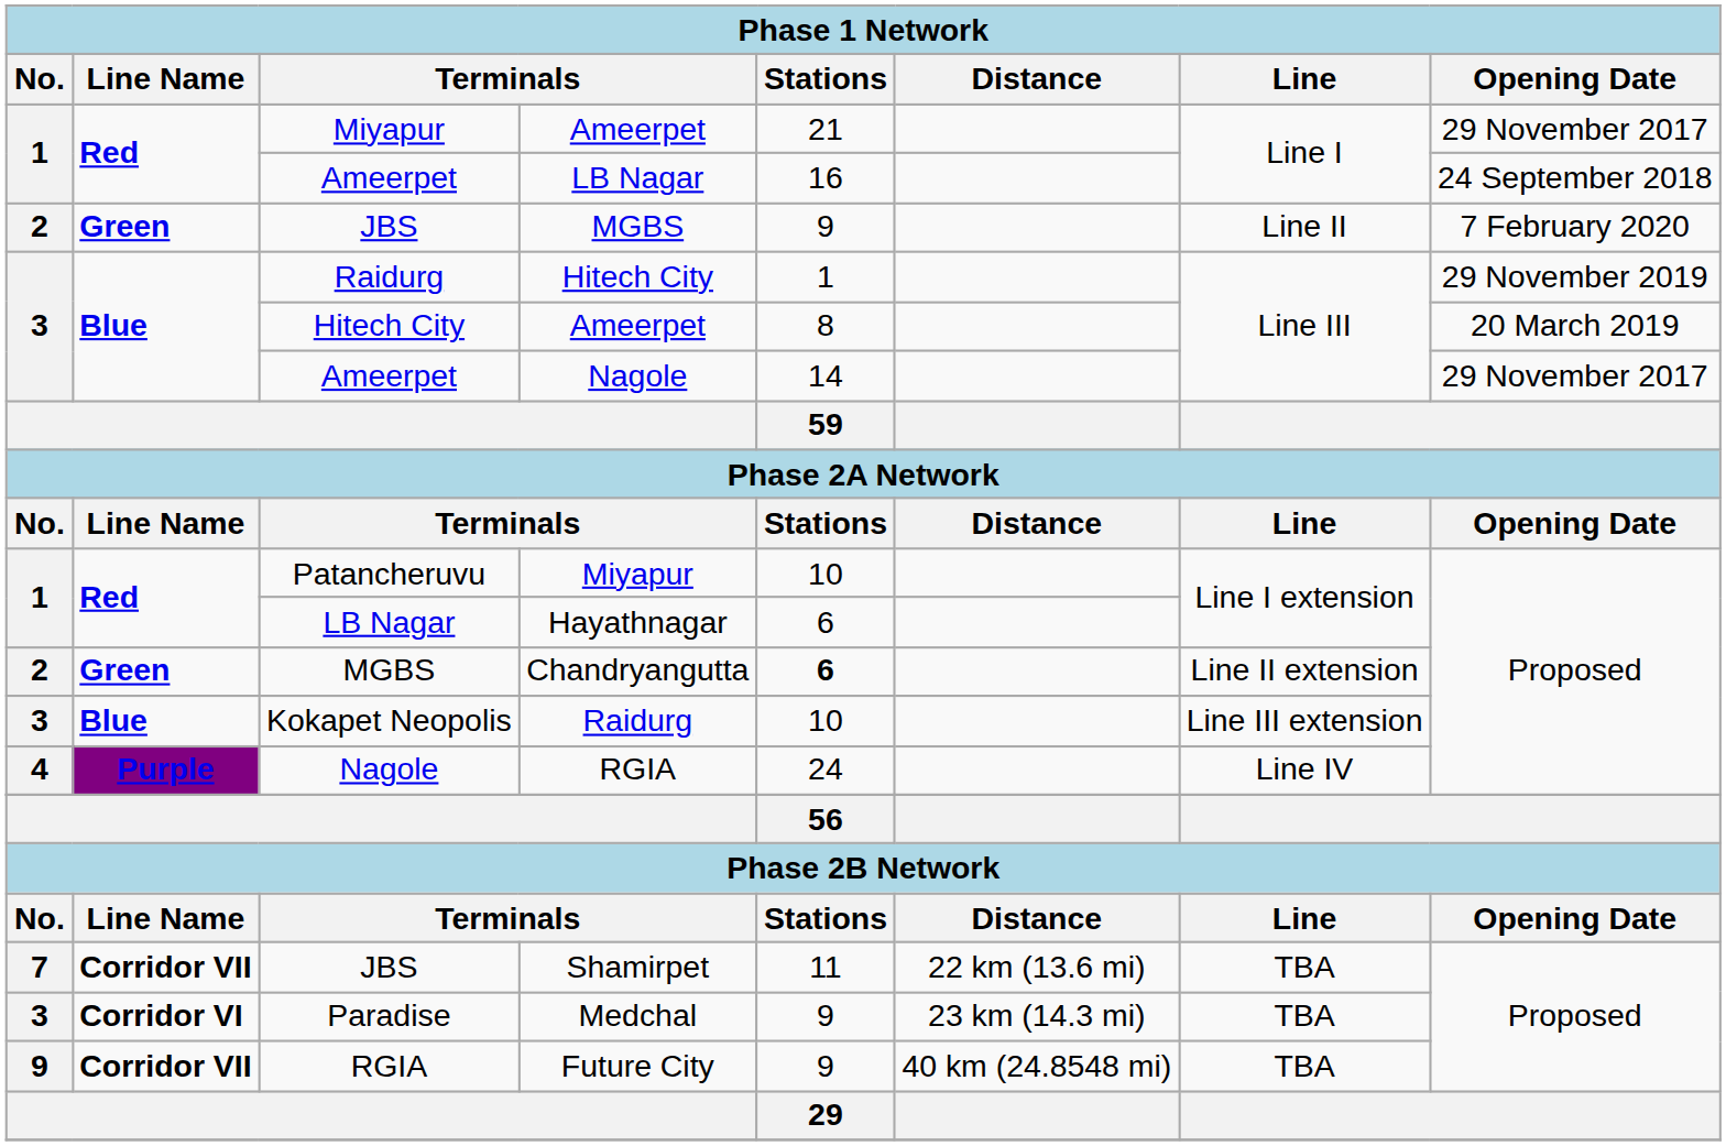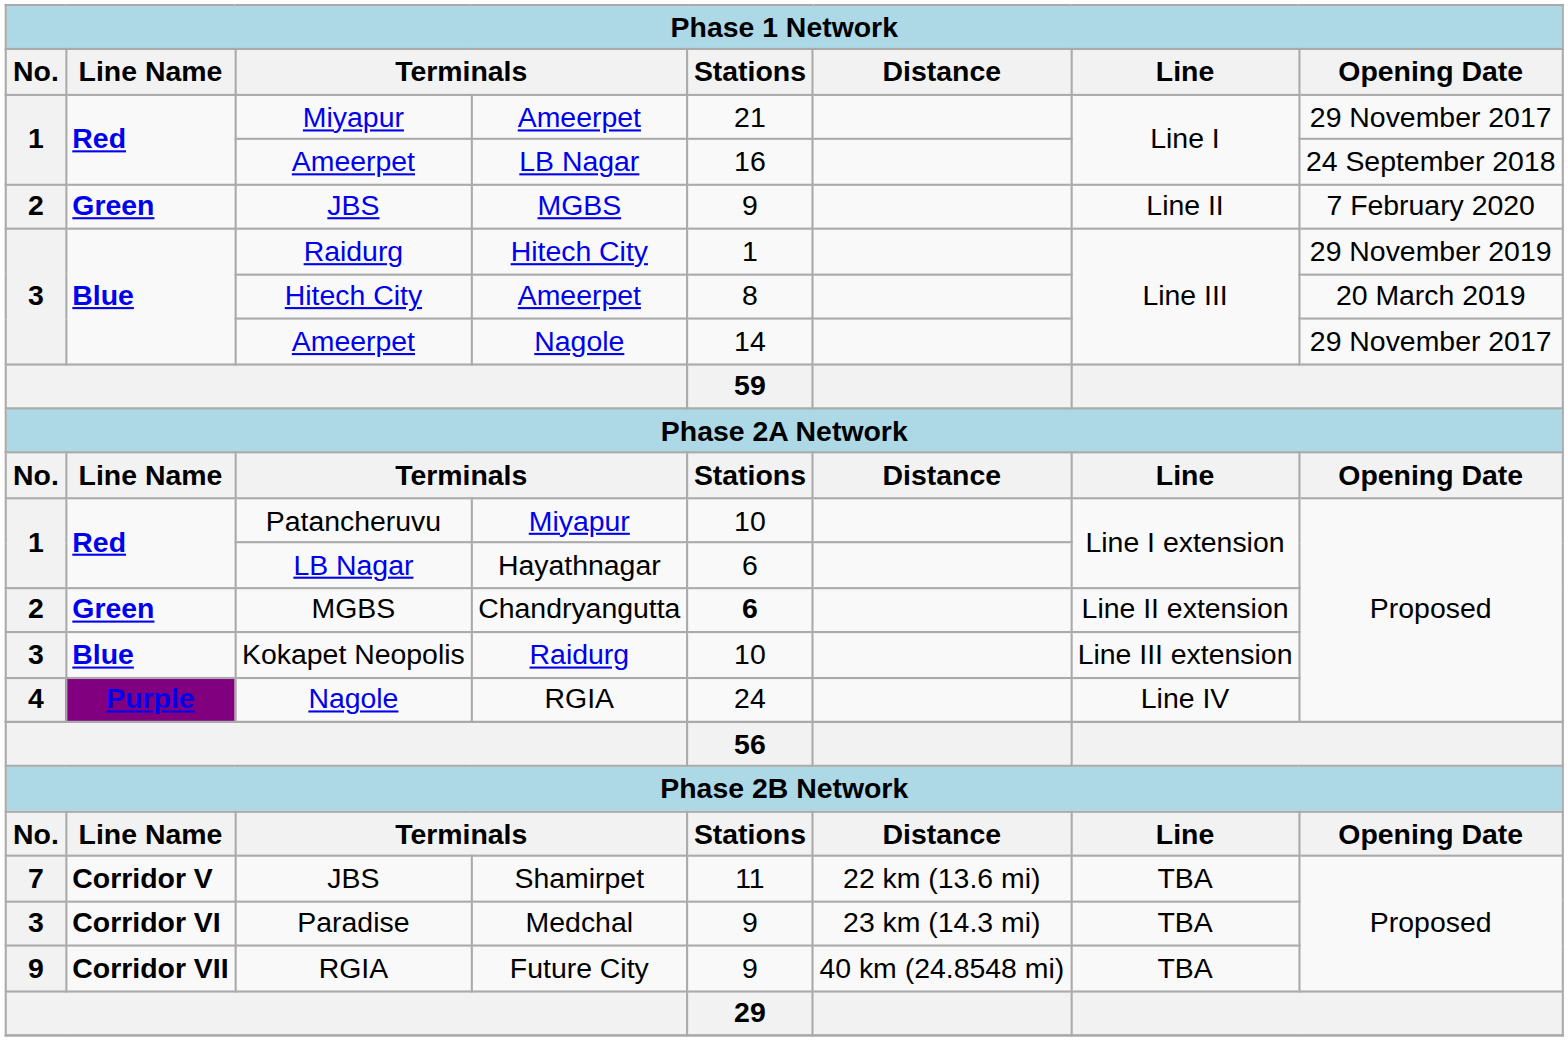Shamirpet | Line Name: Corridor VII -> Corridor V
